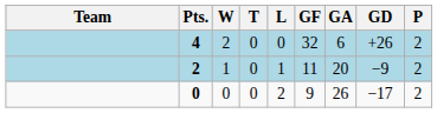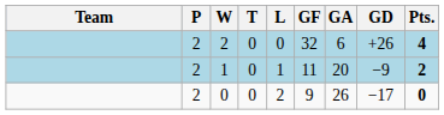columns swapped: P <-> Pts.
